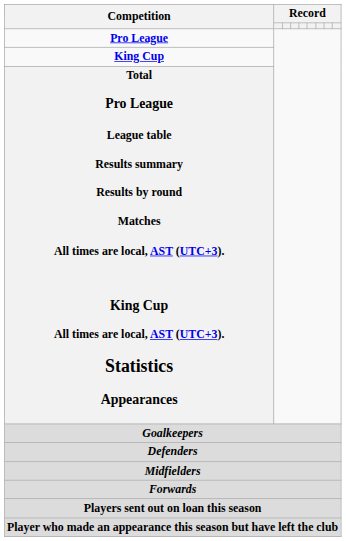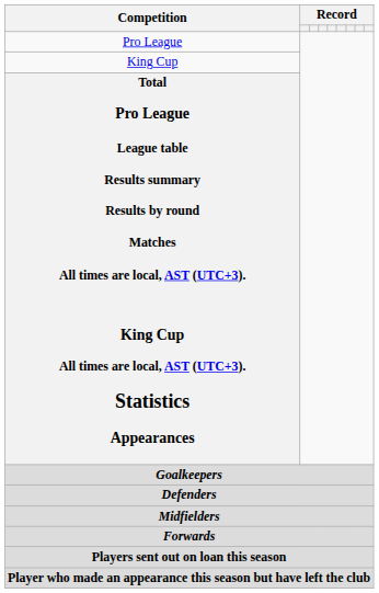Pro League | Competition: bold -> normal
King Cup | Competition: bold -> normal
